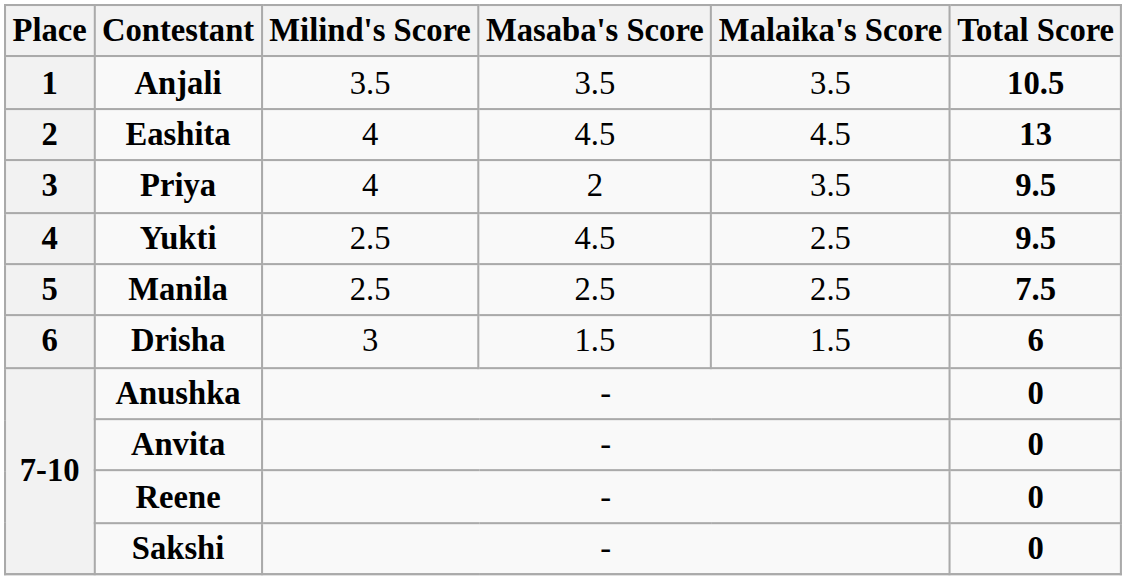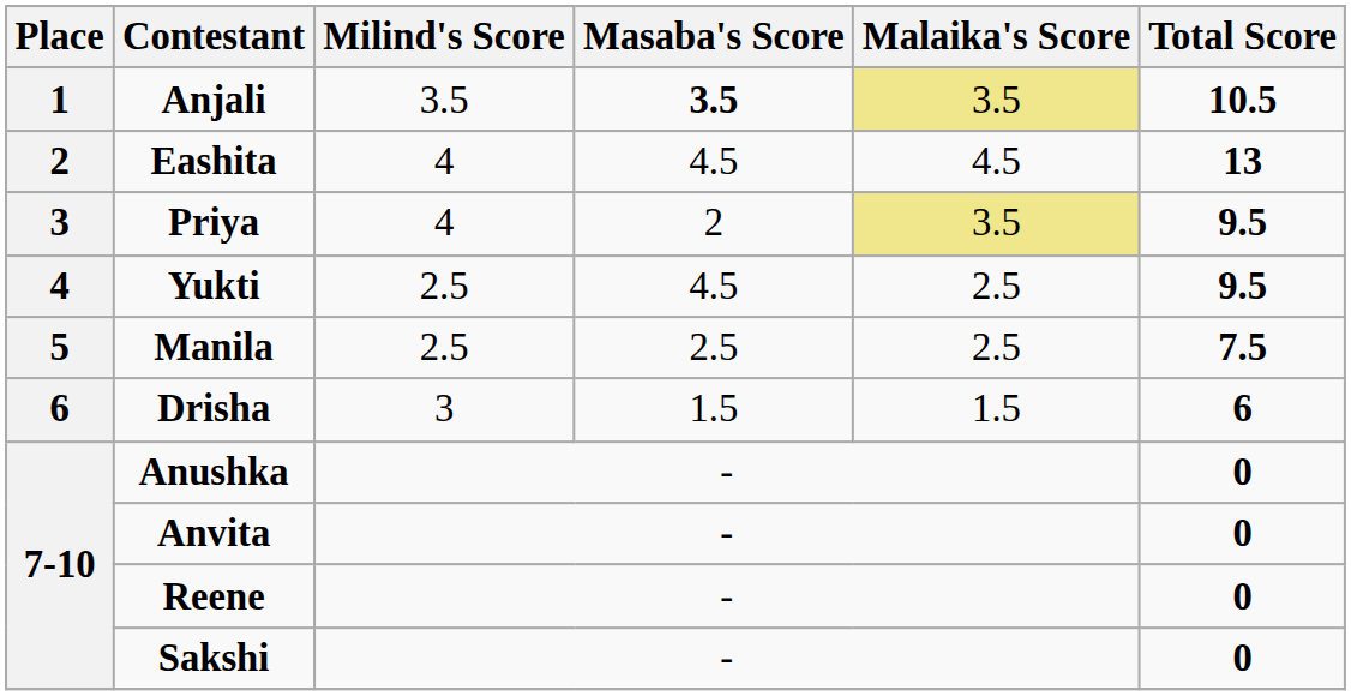Anjali | Masaba's Score: normal -> bold
Anjali | Malaika's Score: no background -> khaki background
Priya | Malaika's Score: no background -> khaki background
